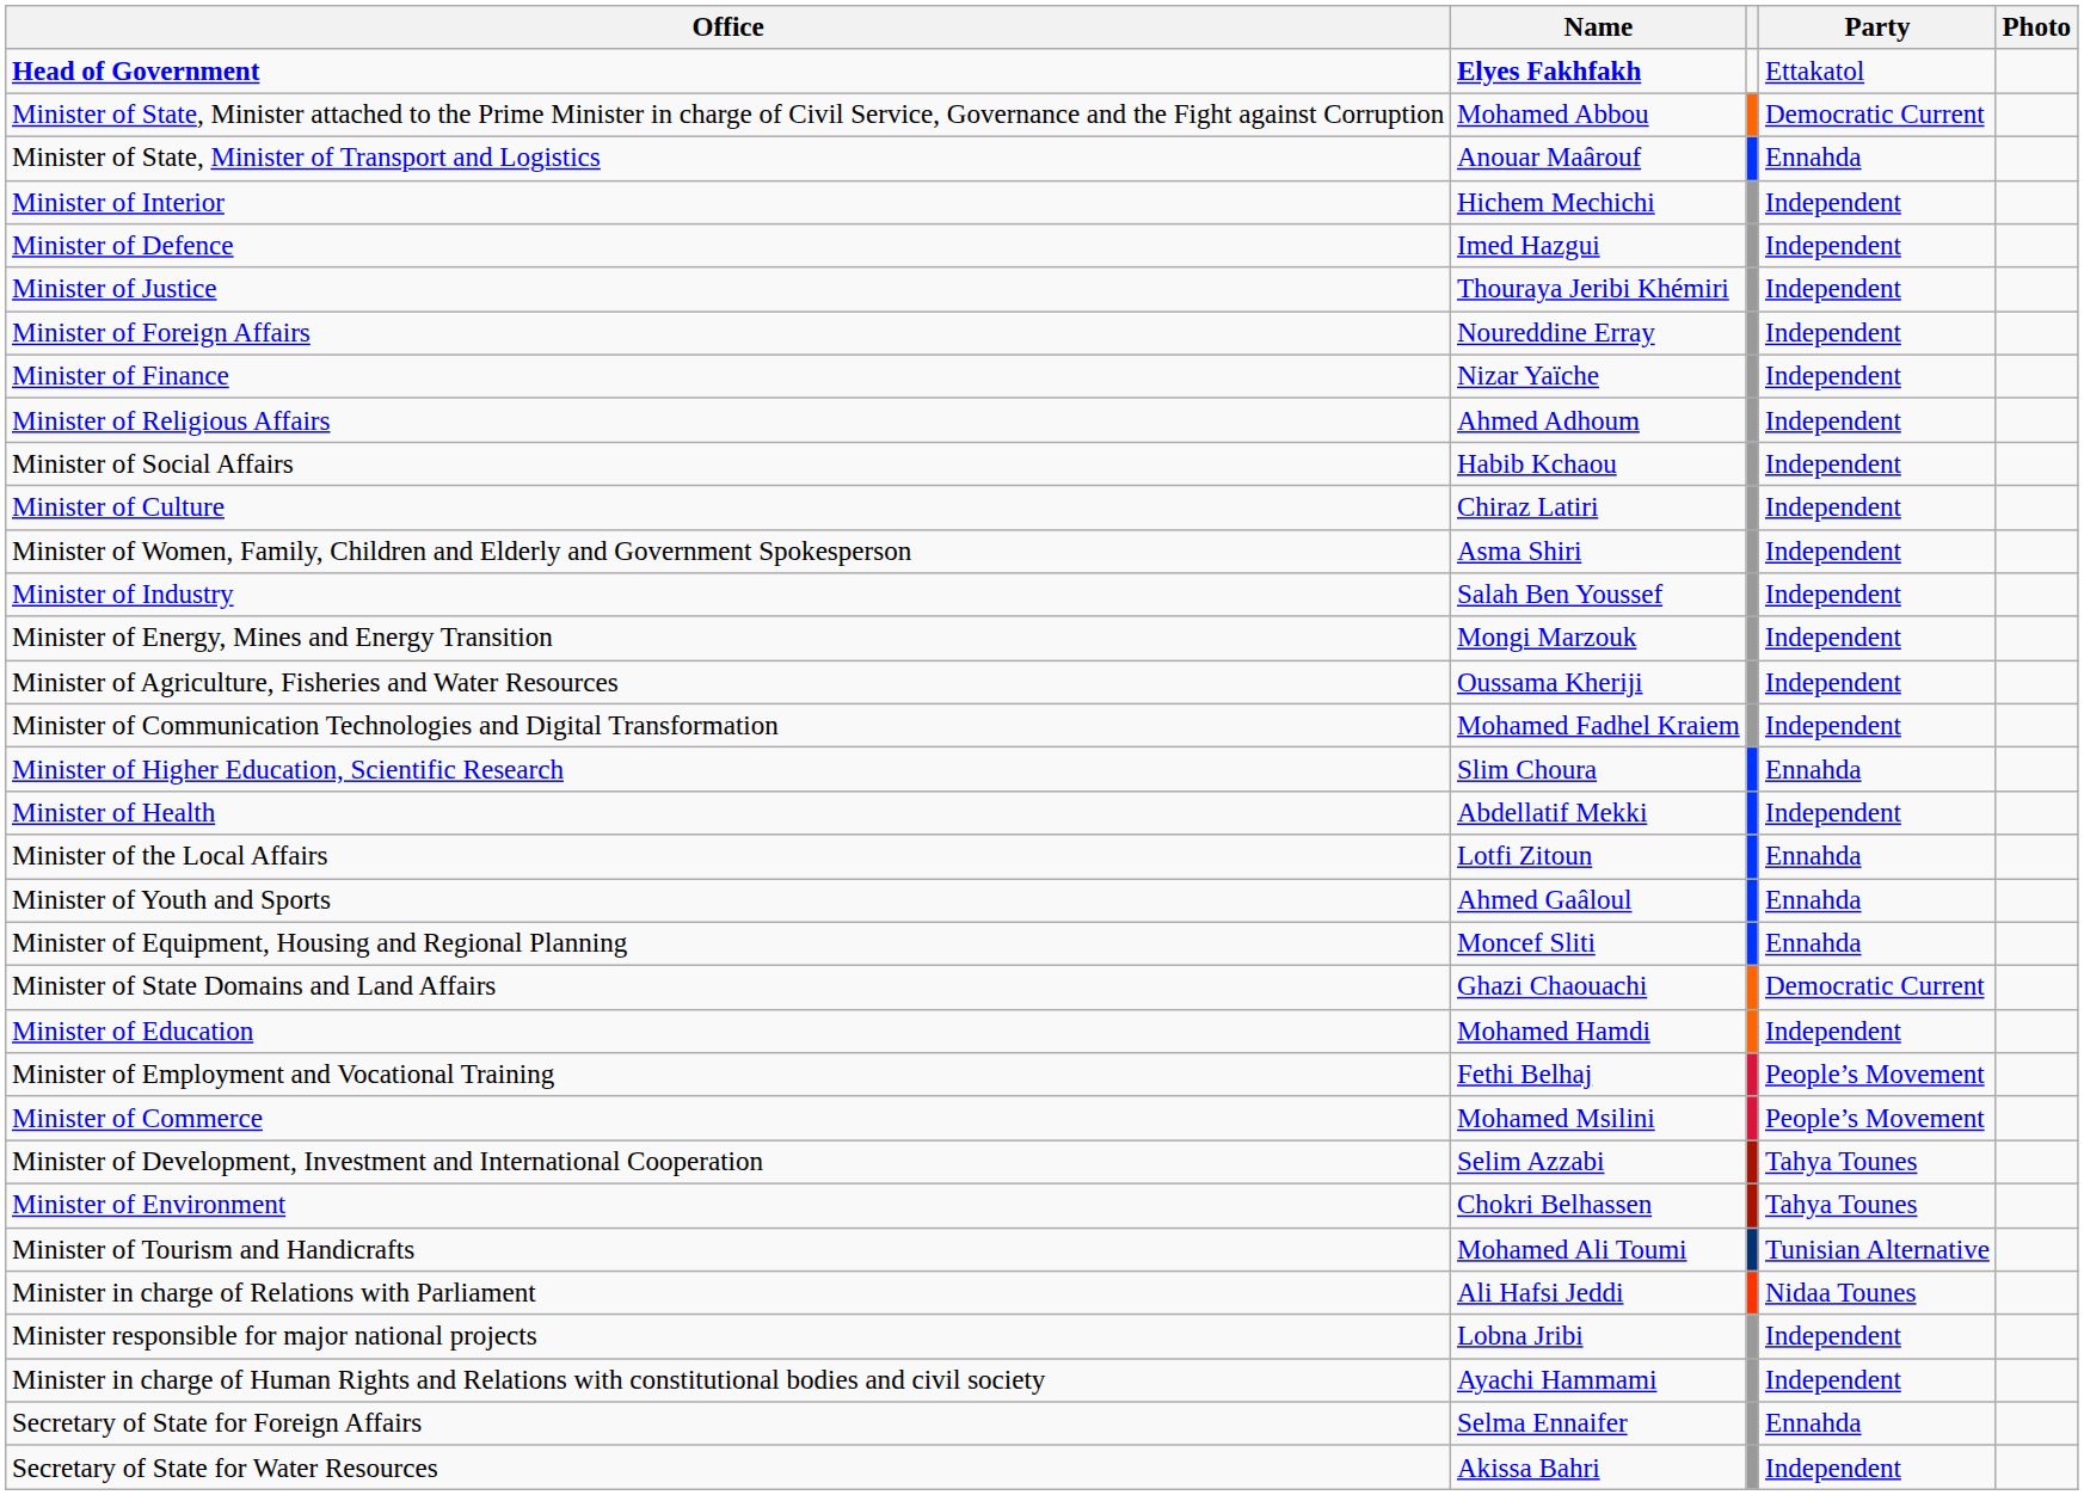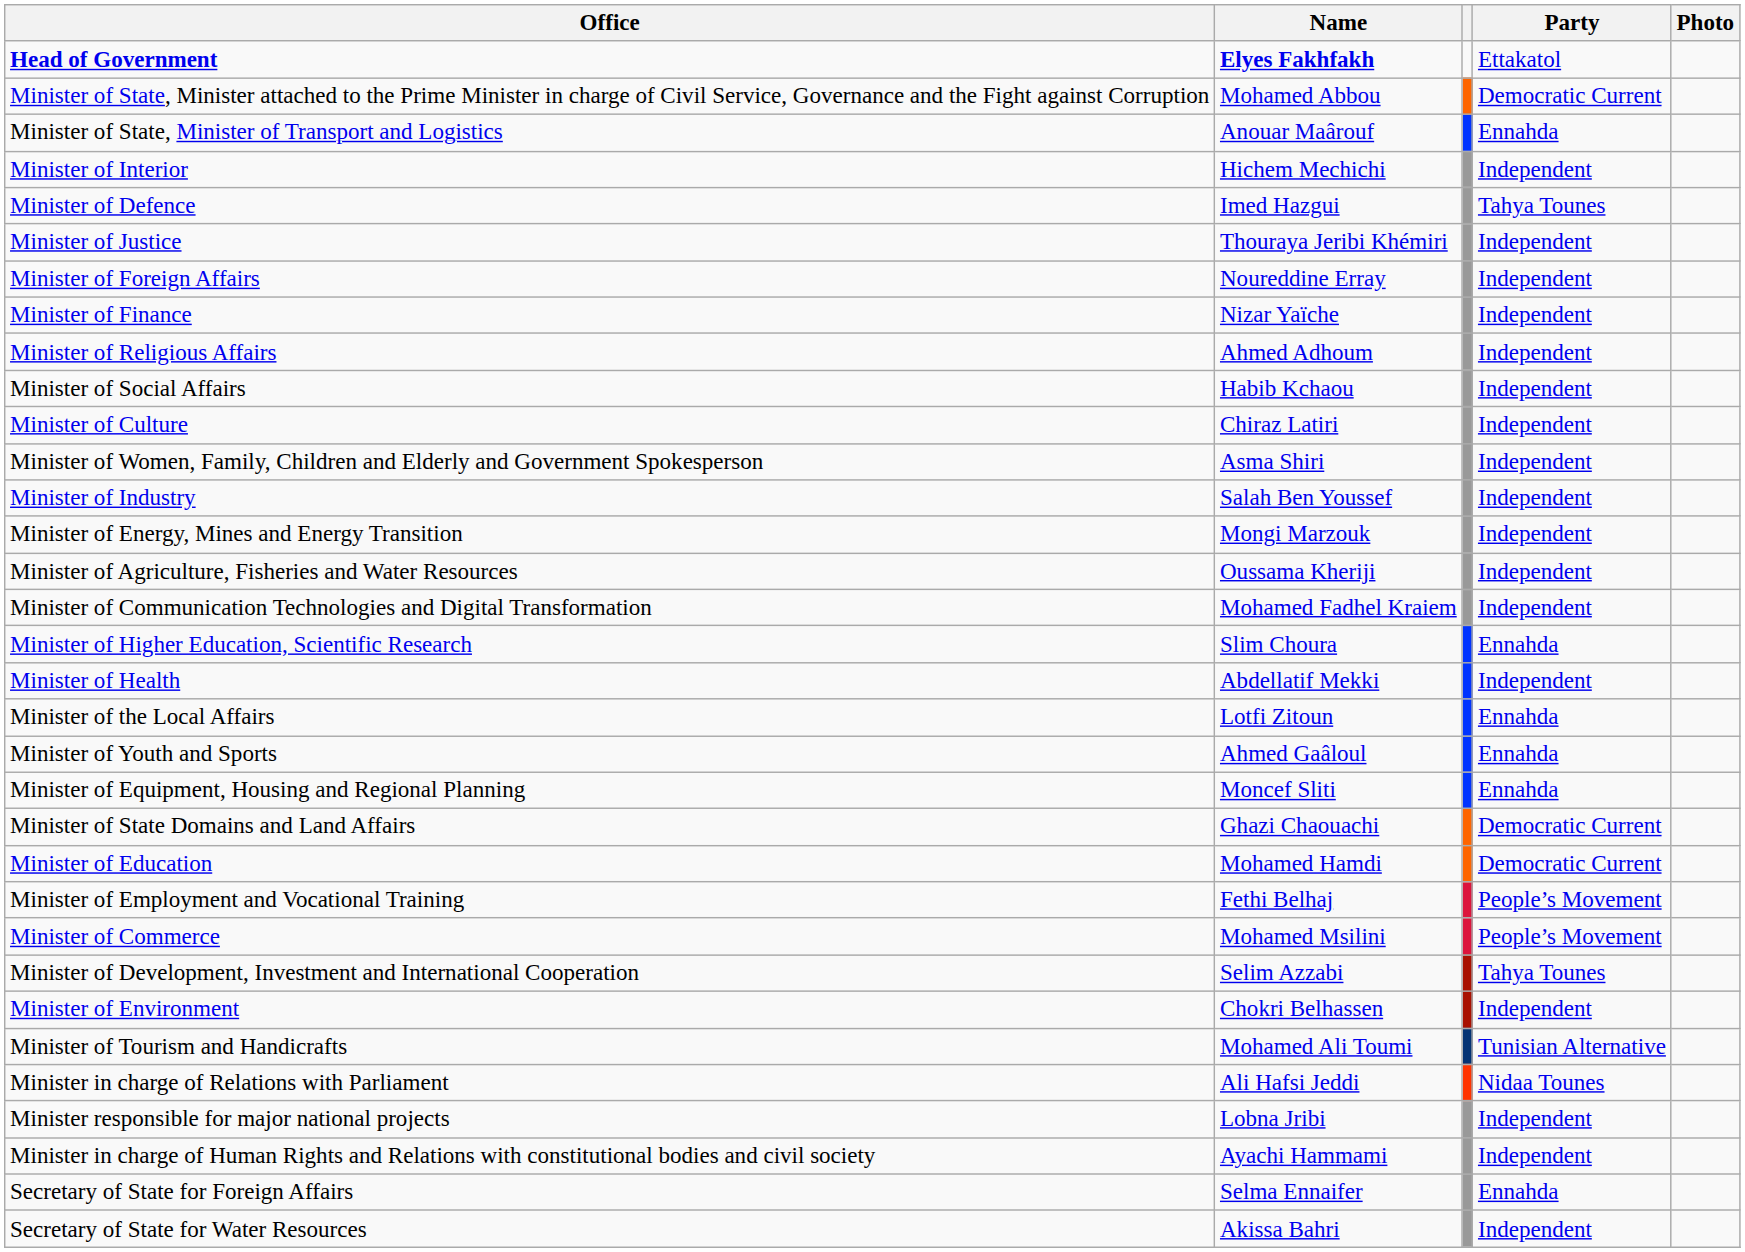Minister of Defence | Party: Independent -> Tahya Tounes
Minister of Education | Party: Independent -> Democratic Current
Minister of Environment | Party: Tahya Tounes -> Independent
